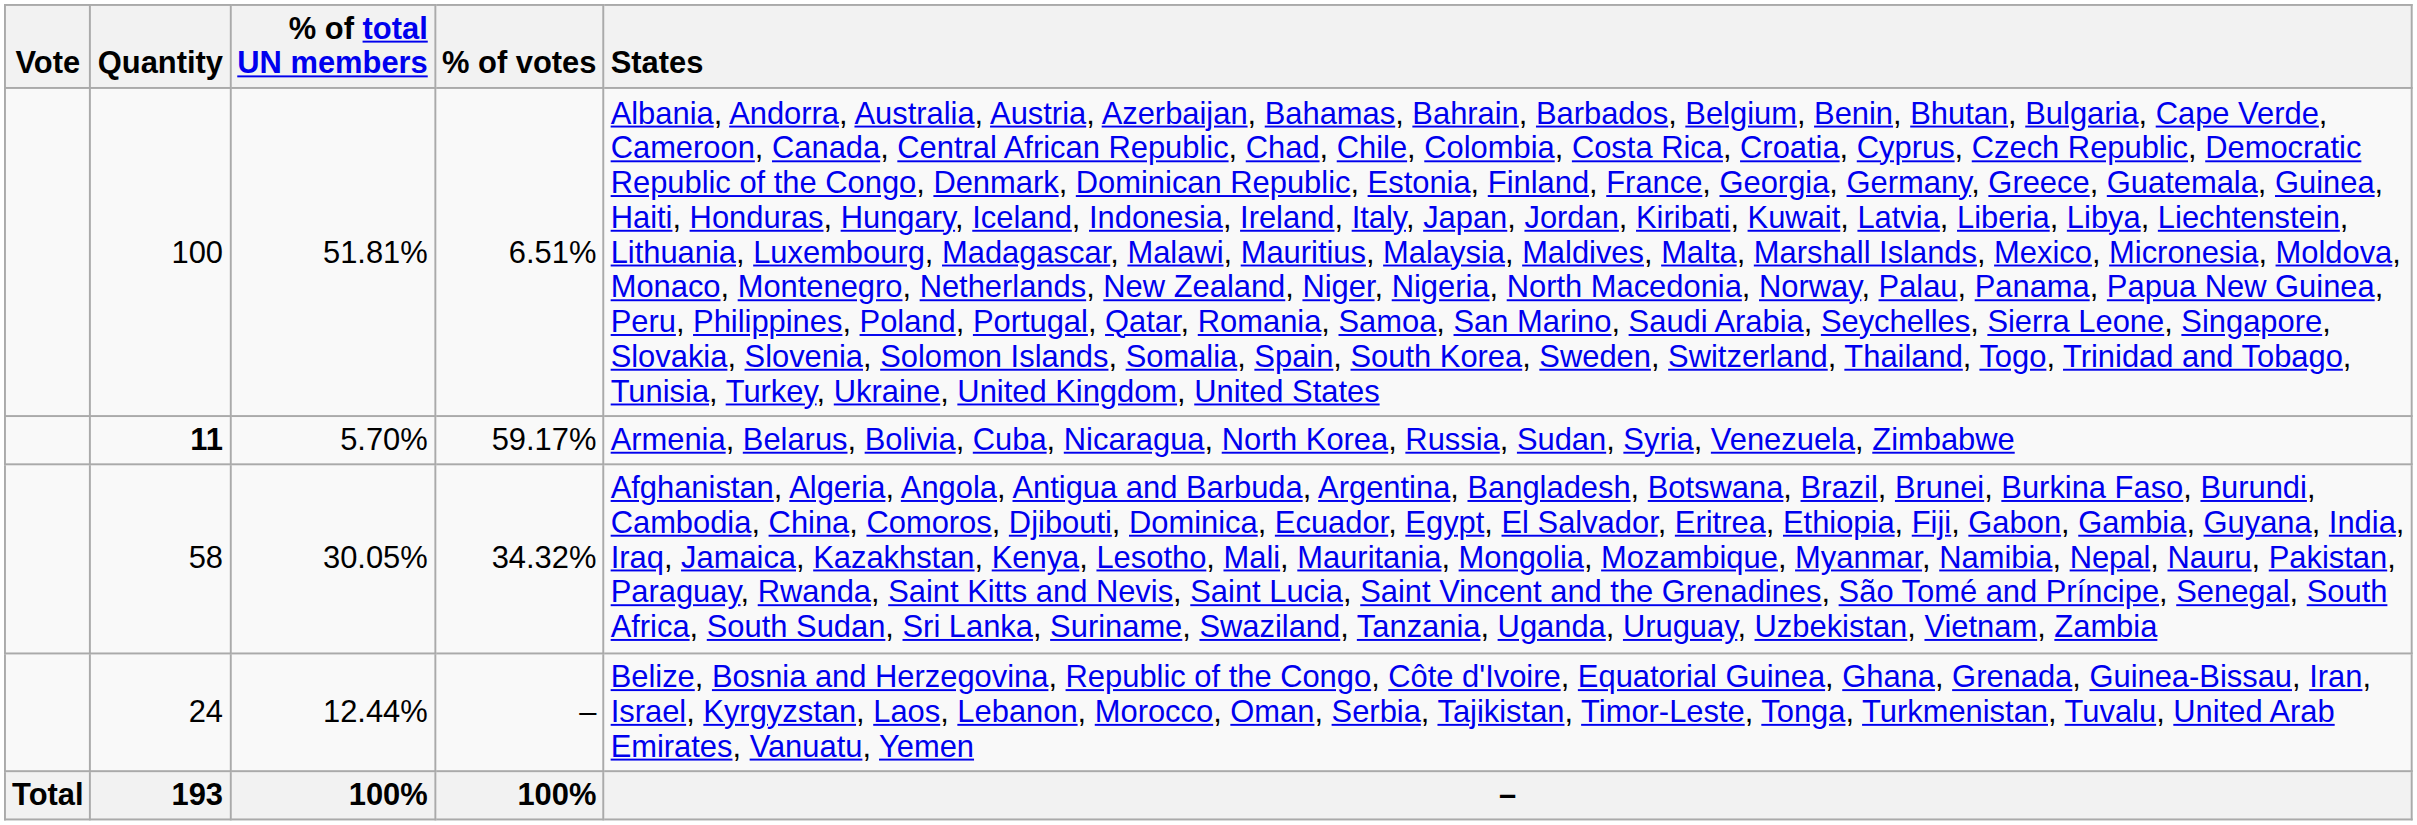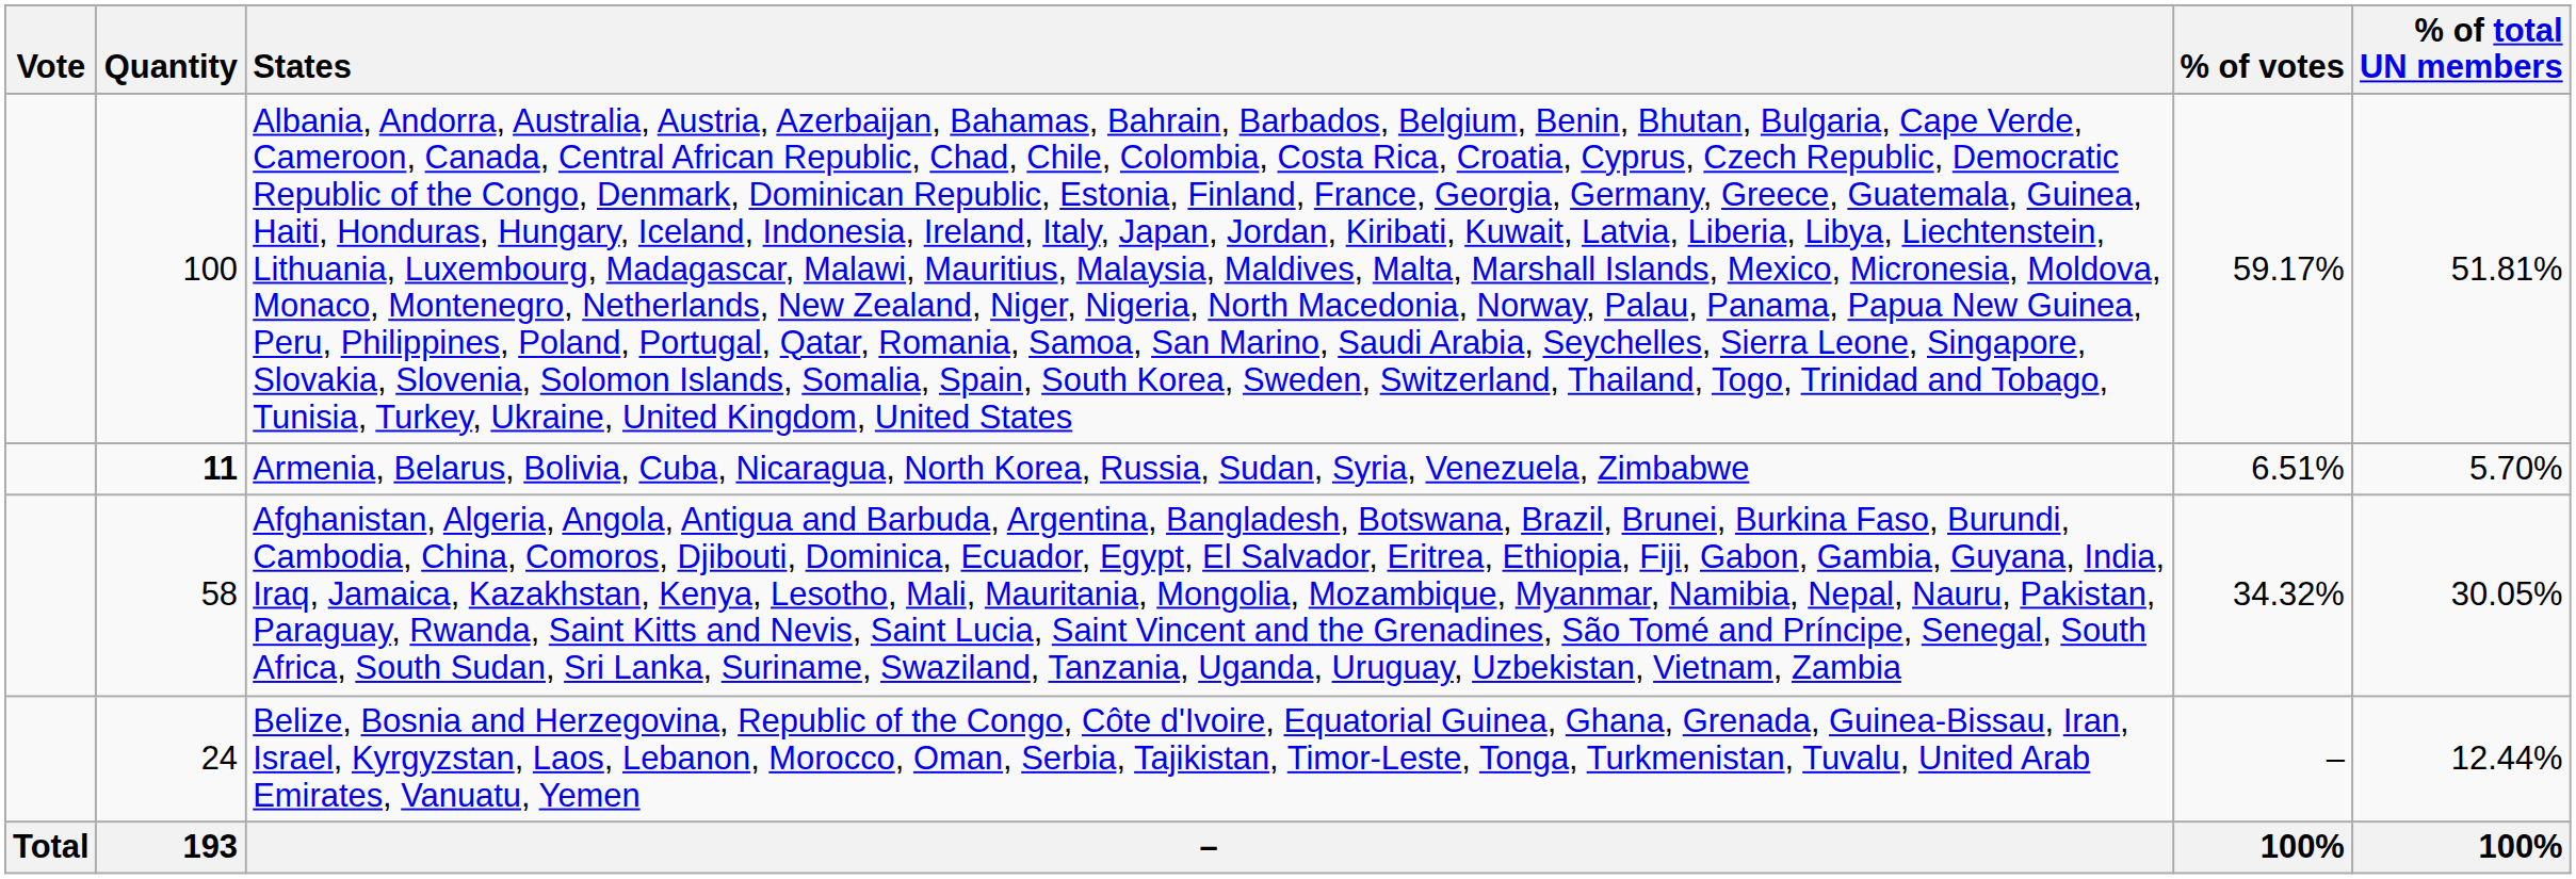columns swapped: States <-> % of total UN members
row 2 | % of votes: 6.51% -> 59.17%
row 3 | % of votes: 59.17% -> 6.51%
